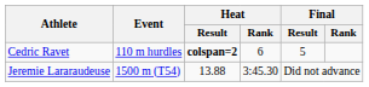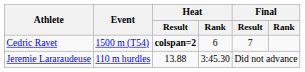Cedric Ravet | Event: 110 m hurdles -> 1500 m (T54)
Cedric Ravet | Final / Result: 5 -> 7
Jeremie Lararaudeuse | Event: 1500 m (T54) -> 110 m hurdles
